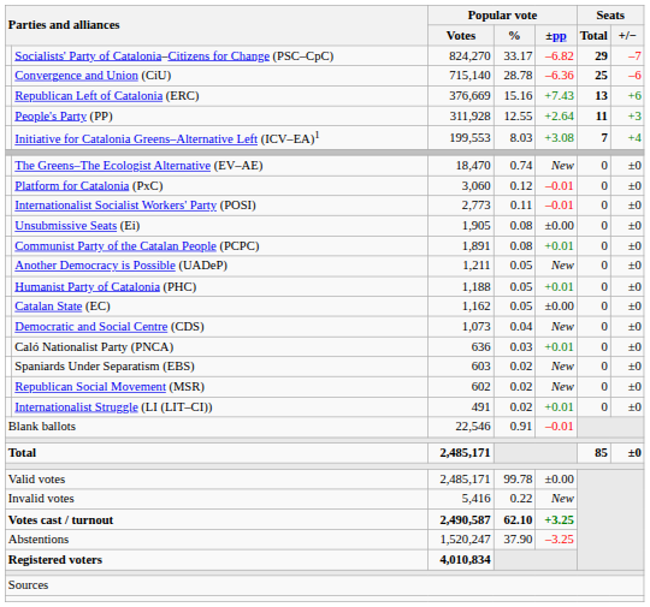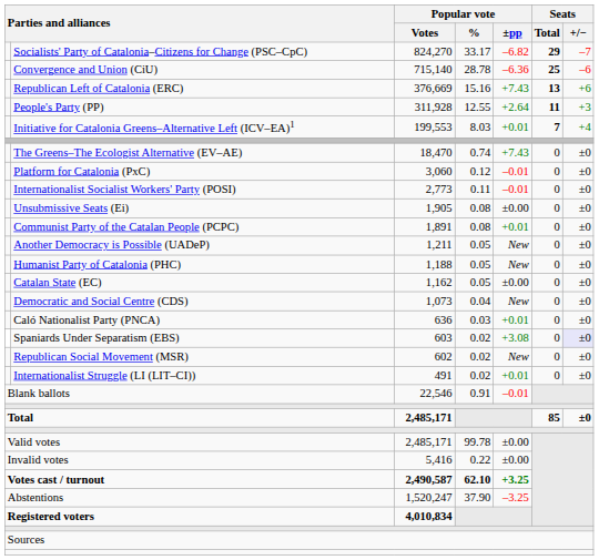Initiative for Catalonia Greens–Alternative Left (ICV–EA)1 | Popular vote / ±pp: +3.08 -> +0.01
The Greens–The Ecologist Alternative (EV–AE) | Popular vote / ±pp: New -> +7.43
Humanist Party of Catalonia (PHC) | Popular vote / ±pp: +0.01 -> New
Spaniards Under Separatism (EBS) | Popular vote / ±pp: New -> +3.08
Spaniards Under Separatism (EBS) | Seats / +/−: no background -> lavender background
Invalid votes | Popular vote / ±pp: New -> ±0.00
